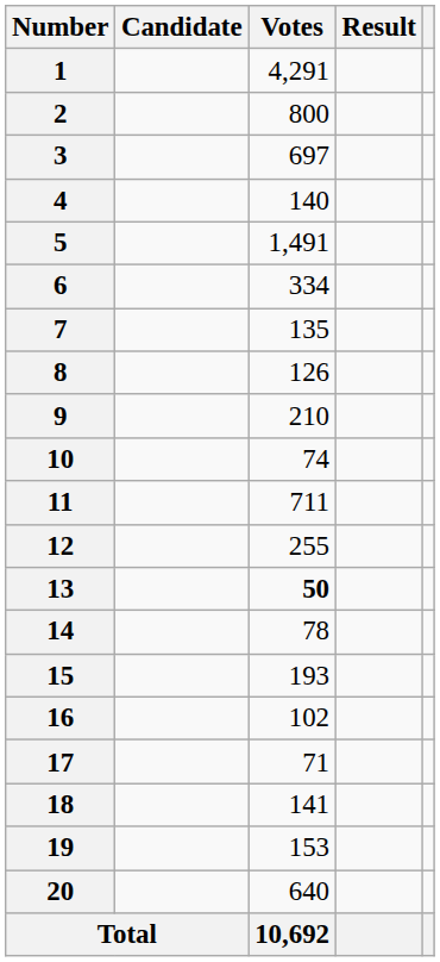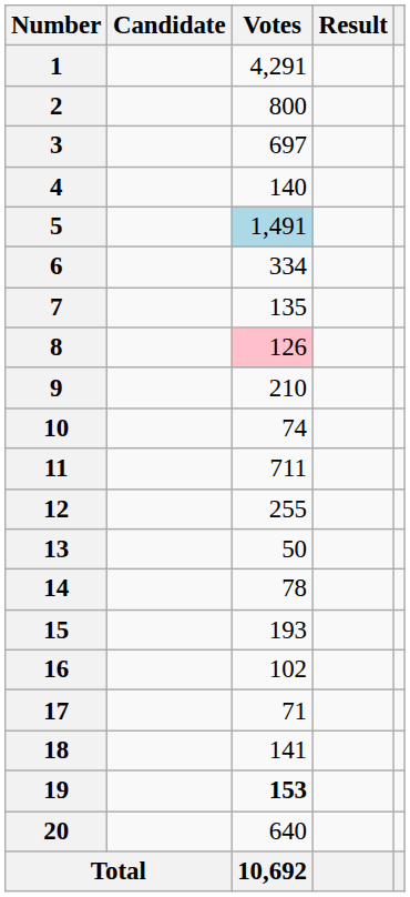5 | Votes: no background -> lightblue background
8 | Votes: no background -> pink background
13 | Votes: bold -> normal
19 | Votes: normal -> bold
